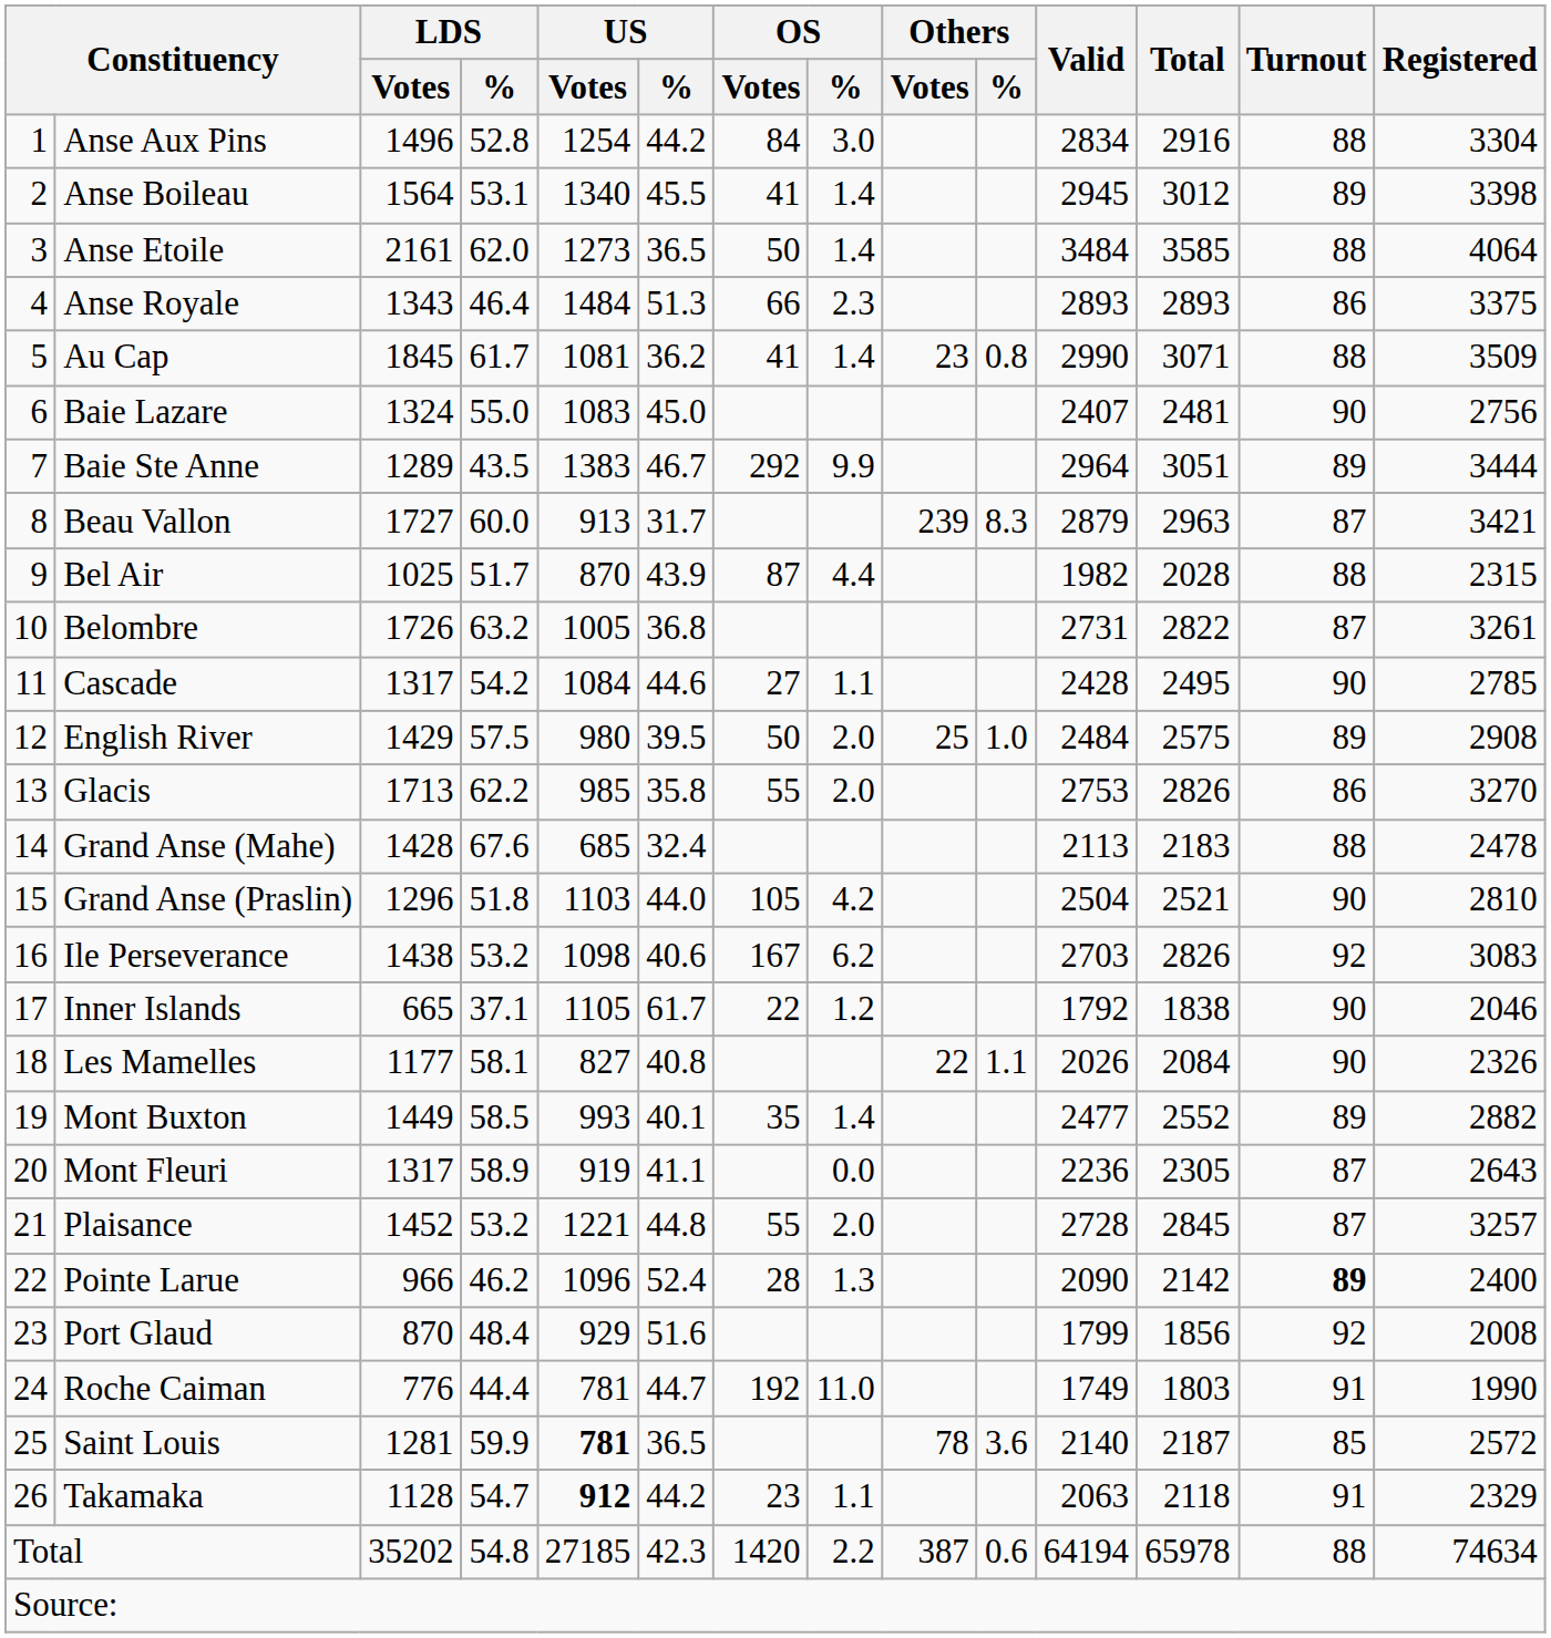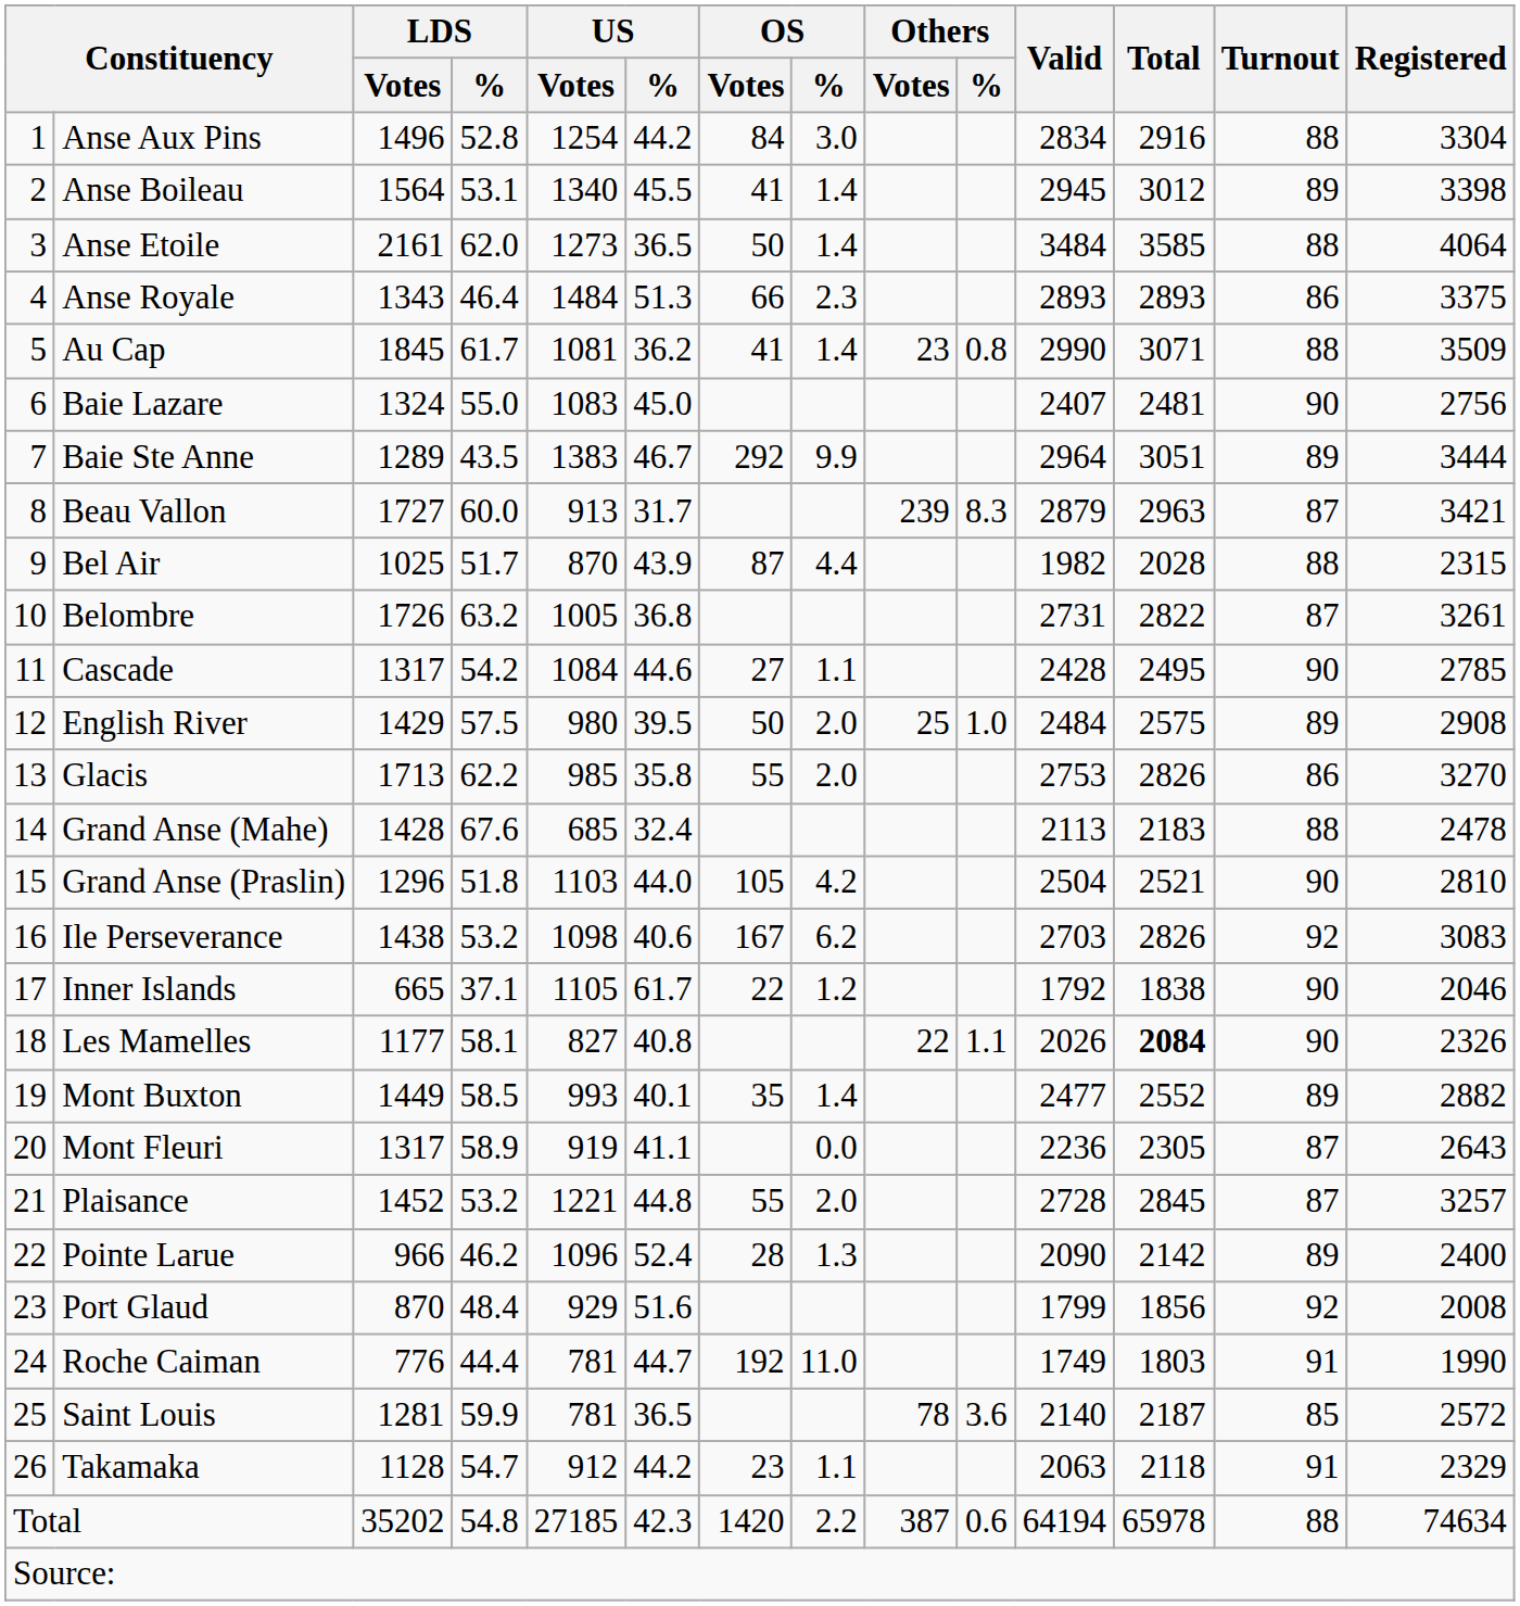Les Mamelles | Total: normal -> bold
Pointe Larue | Turnout: bold -> normal
Saint Louis | US / Votes: bold -> normal
Takamaka | US / Votes: bold -> normal
